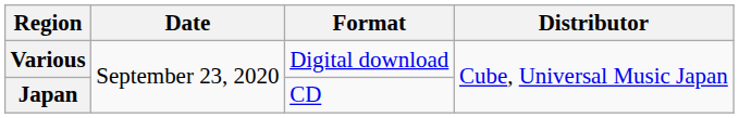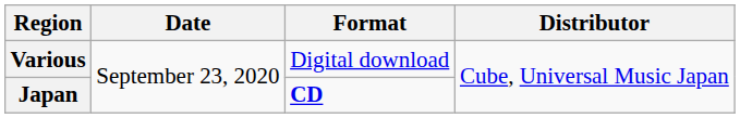Japan / CD | Format: normal -> bold
